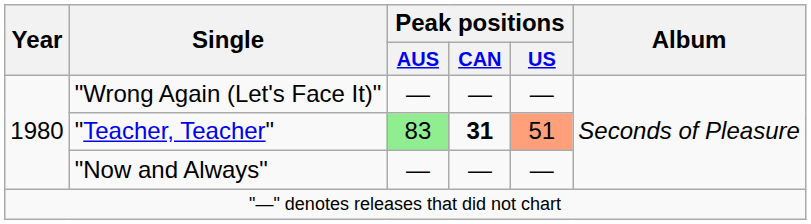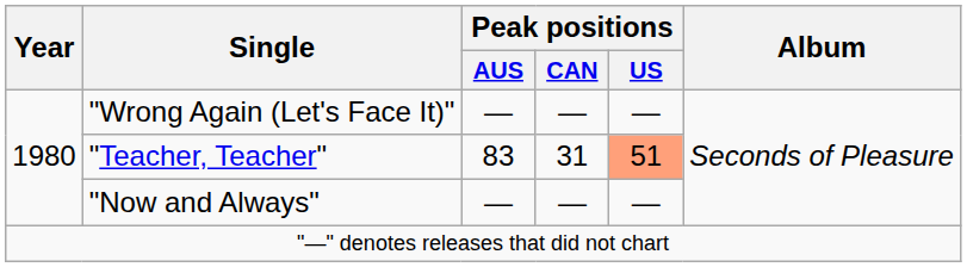"Teacher, Teacher" | Peak positions / AUS: lightgreen background -> no background
"Teacher, Teacher" | Peak positions / CAN: bold -> normal
